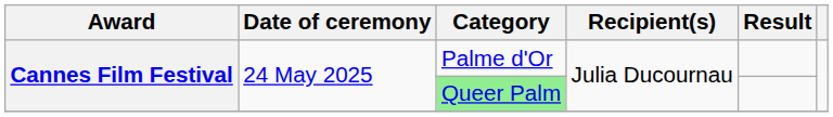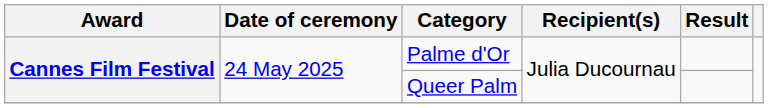Queer Palm | Category: lightgreen background -> no background
